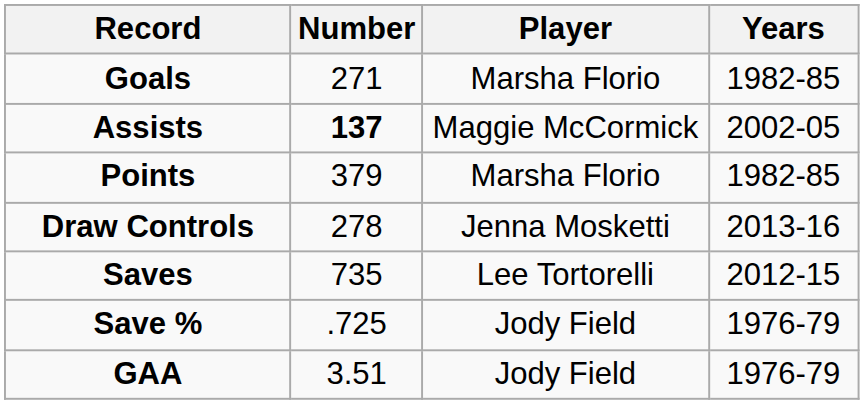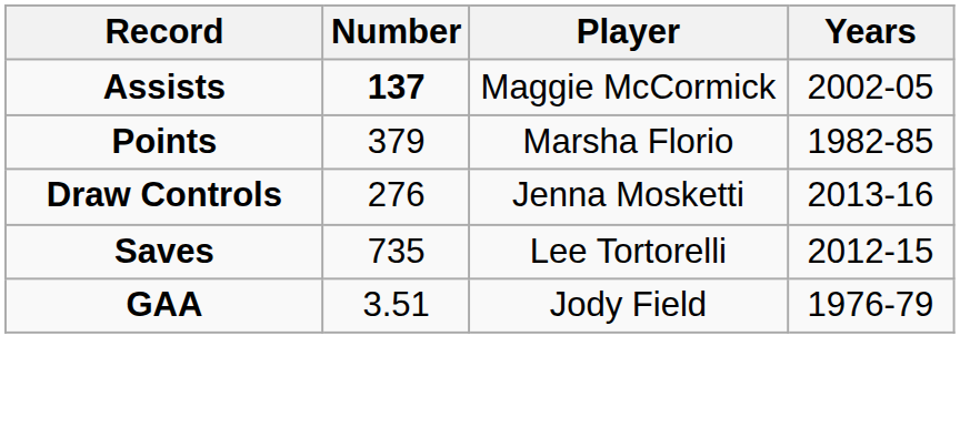- row: Goals | 271 | Marsha Florio | 1982-85
Draw Controls | Number: 278 -> 276
- row: Save % | .725 | Jody Field | 1976-79
